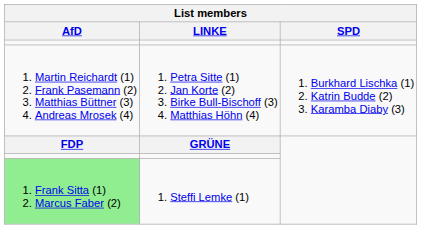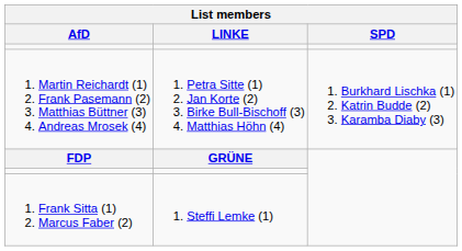Frank Sitta (1) Marcus Faber (2) | AfD: lightgreen background -> no background
